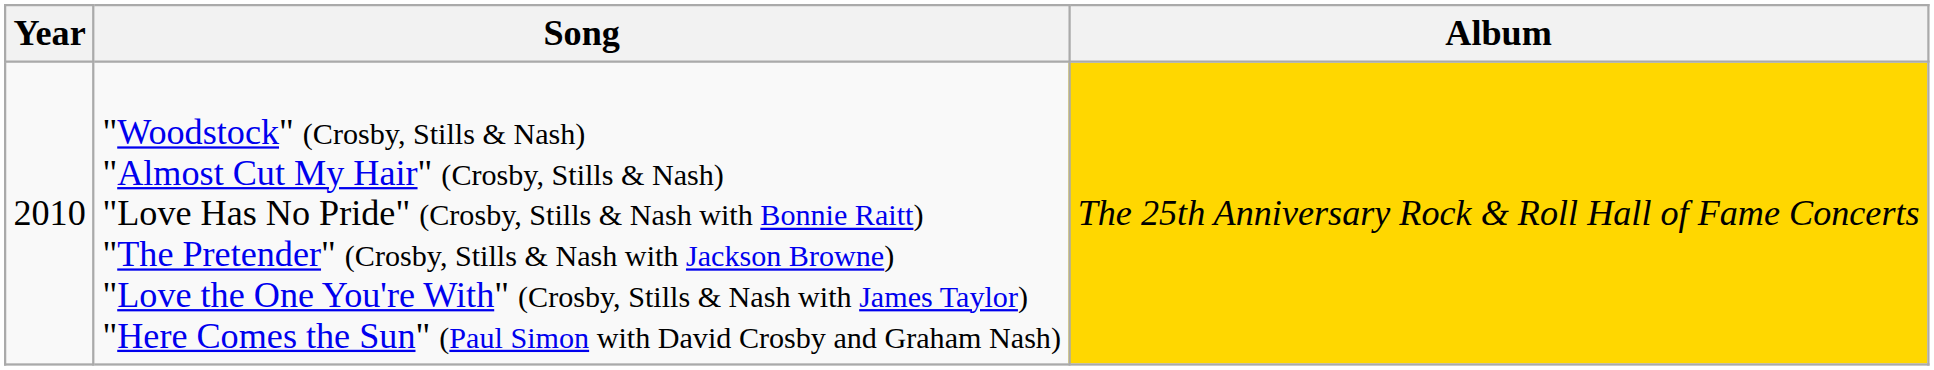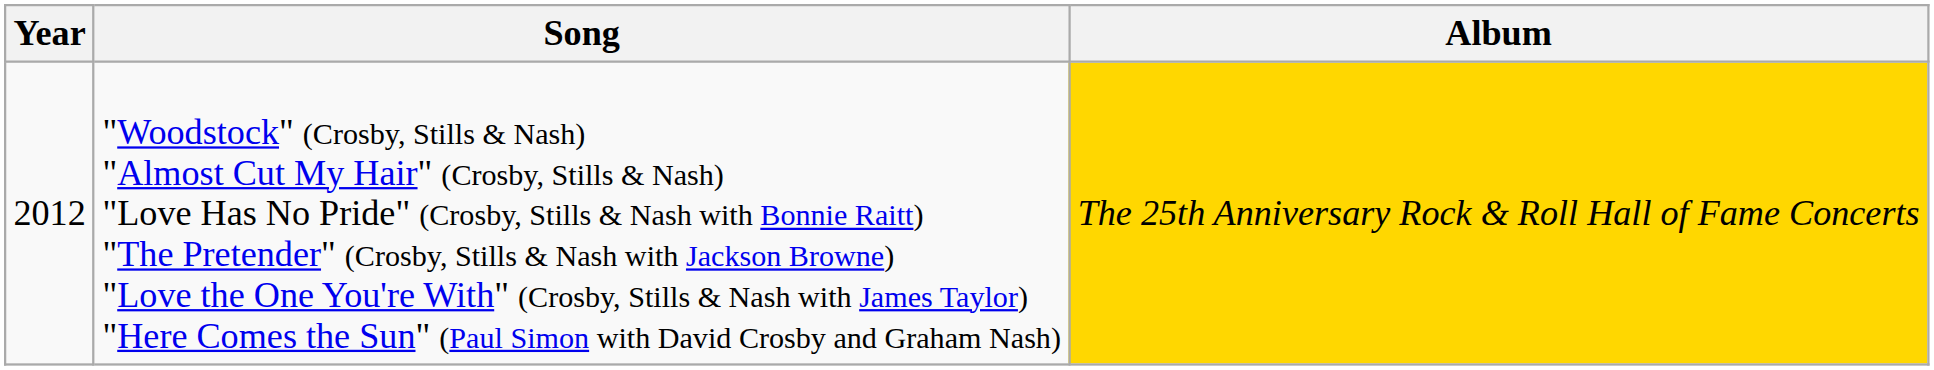row 2 | Year: 2010 -> 2012
